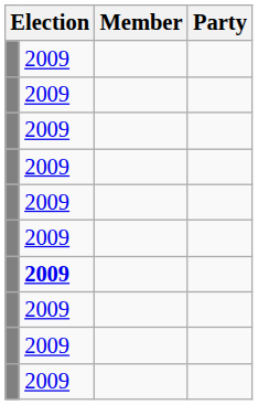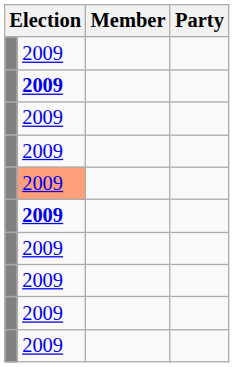row 3 | column 2: normal -> bold
row 6 | column 2: no background -> lightsalmon background
row 7 | column 2: normal -> bold
row 8 | column 2: bold -> normal
